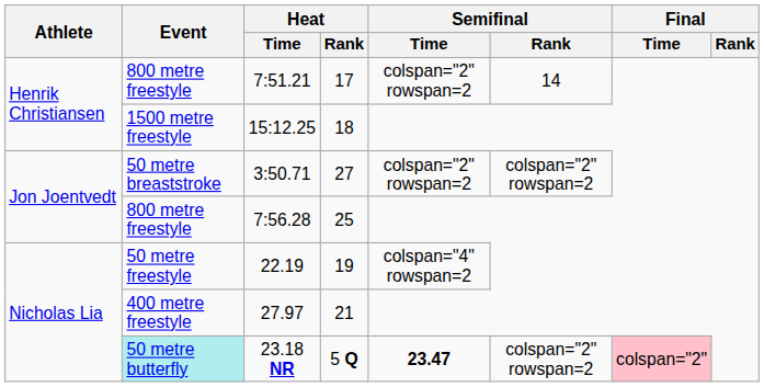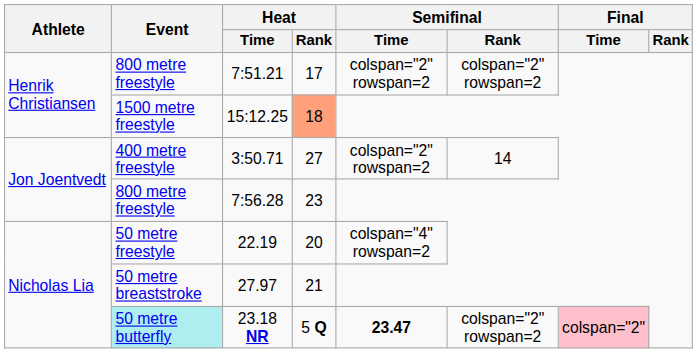7:51.21 | Semifinal / Rank: 14 -> colspan="2" rowspan=2
15:12.25 | Heat / Rank: no background -> lightsalmon background
3:50.71 | Event: 50 metre breaststroke -> 400 metre freestyle
3:50.71 | Semifinal / Rank: colspan="2" rowspan=2 -> 14
7:56.28 | Heat / Rank: 25 -> 23
22.19 | Heat / Rank: 19 -> 20
27.97 | Event: 400 metre freestyle -> 50 metre breaststroke
